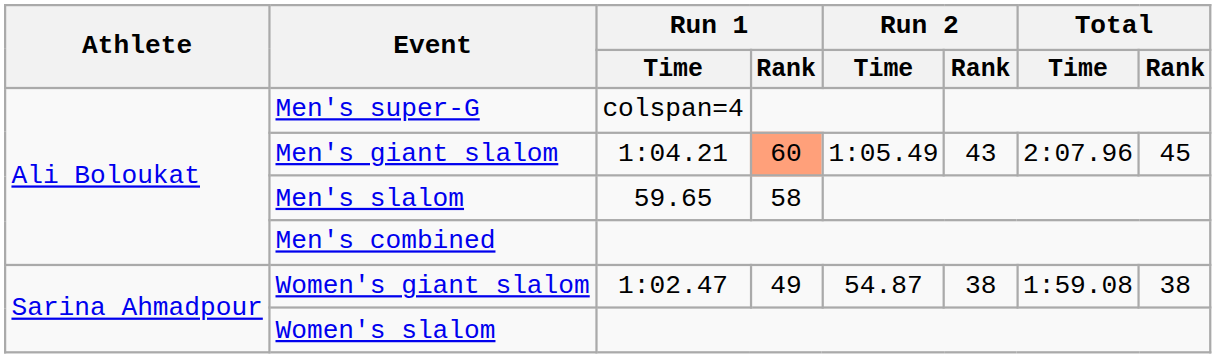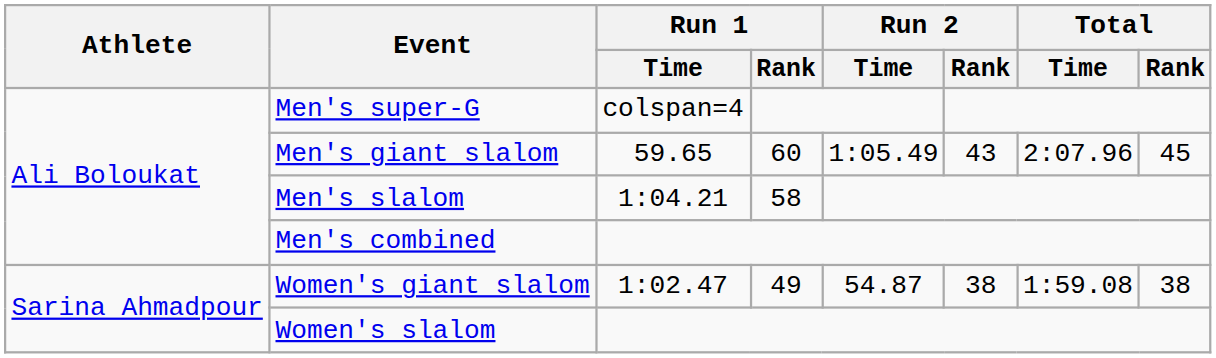Men's giant slalom | Run 1 / Time: 1:04.21 -> 59.65
Men's giant slalom | Run 1 / Rank: lightsalmon background -> no background
Men's slalom | Run 1 / Time: 59.65 -> 1:04.21
